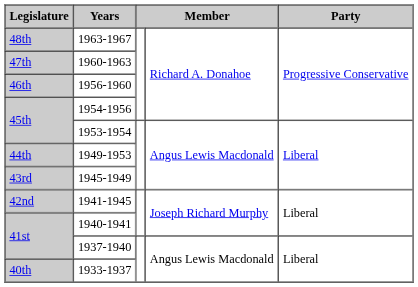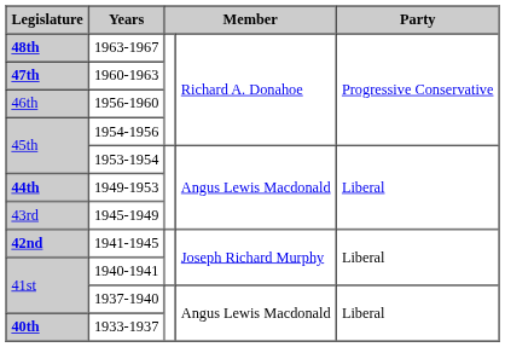1963-1967 | Legislature: normal -> bold
1960-1963 | Legislature: normal -> bold
1949-1953 | Legislature: normal -> bold
1941-1945 | Legislature: normal -> bold
1933-1937 | Legislature: normal -> bold
